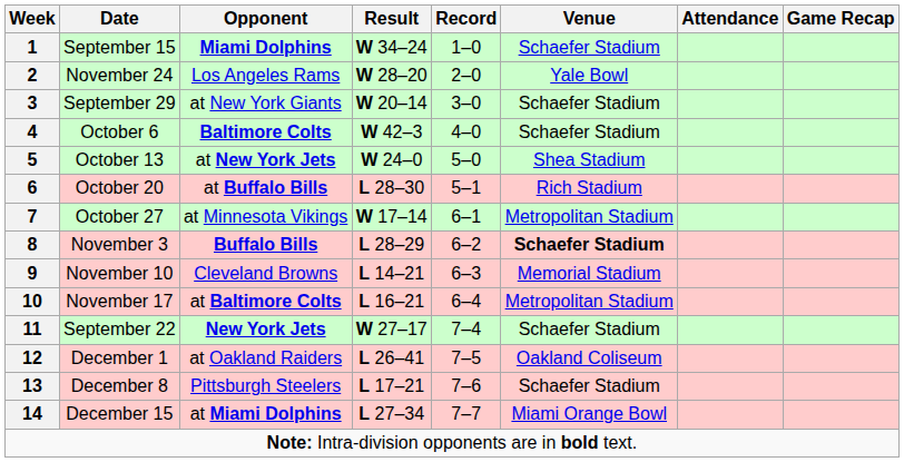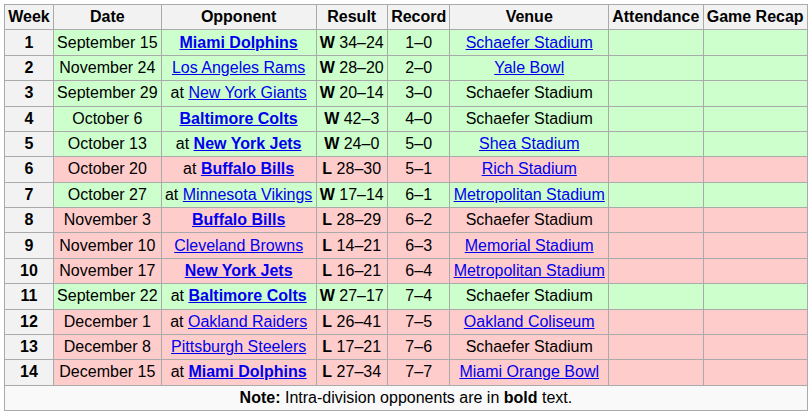8 | Venue: bold -> normal
10 | Opponent: at Baltimore Colts -> New York Jets
11 | Opponent: New York Jets -> at Baltimore Colts
